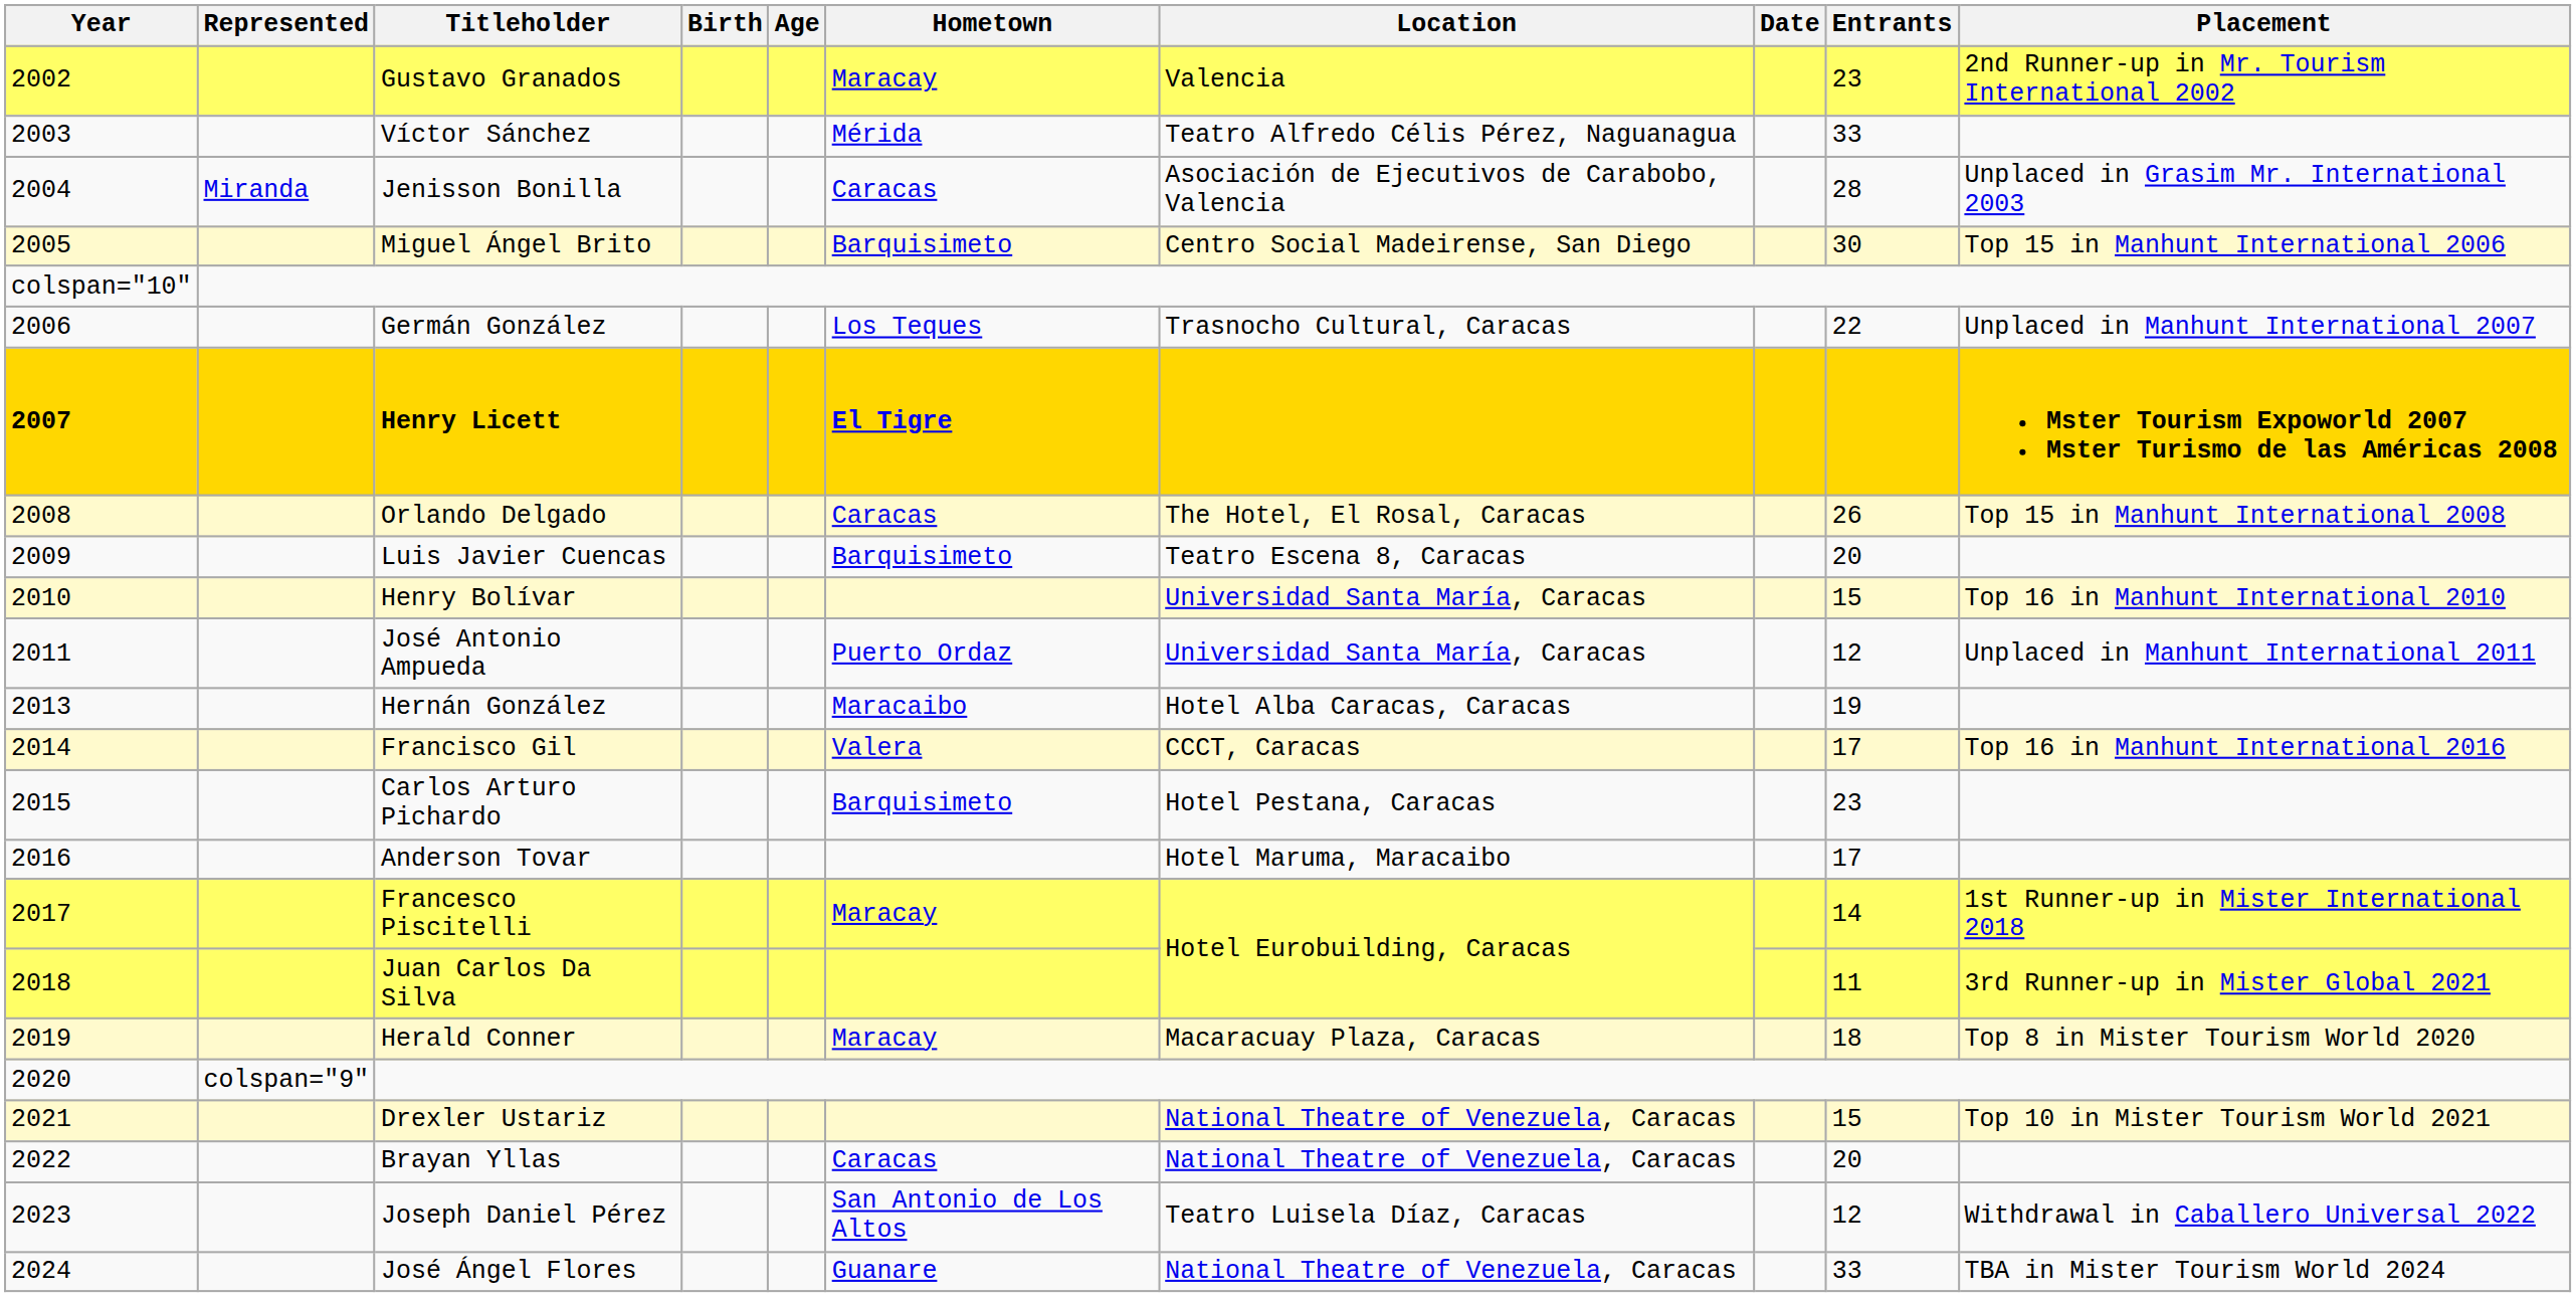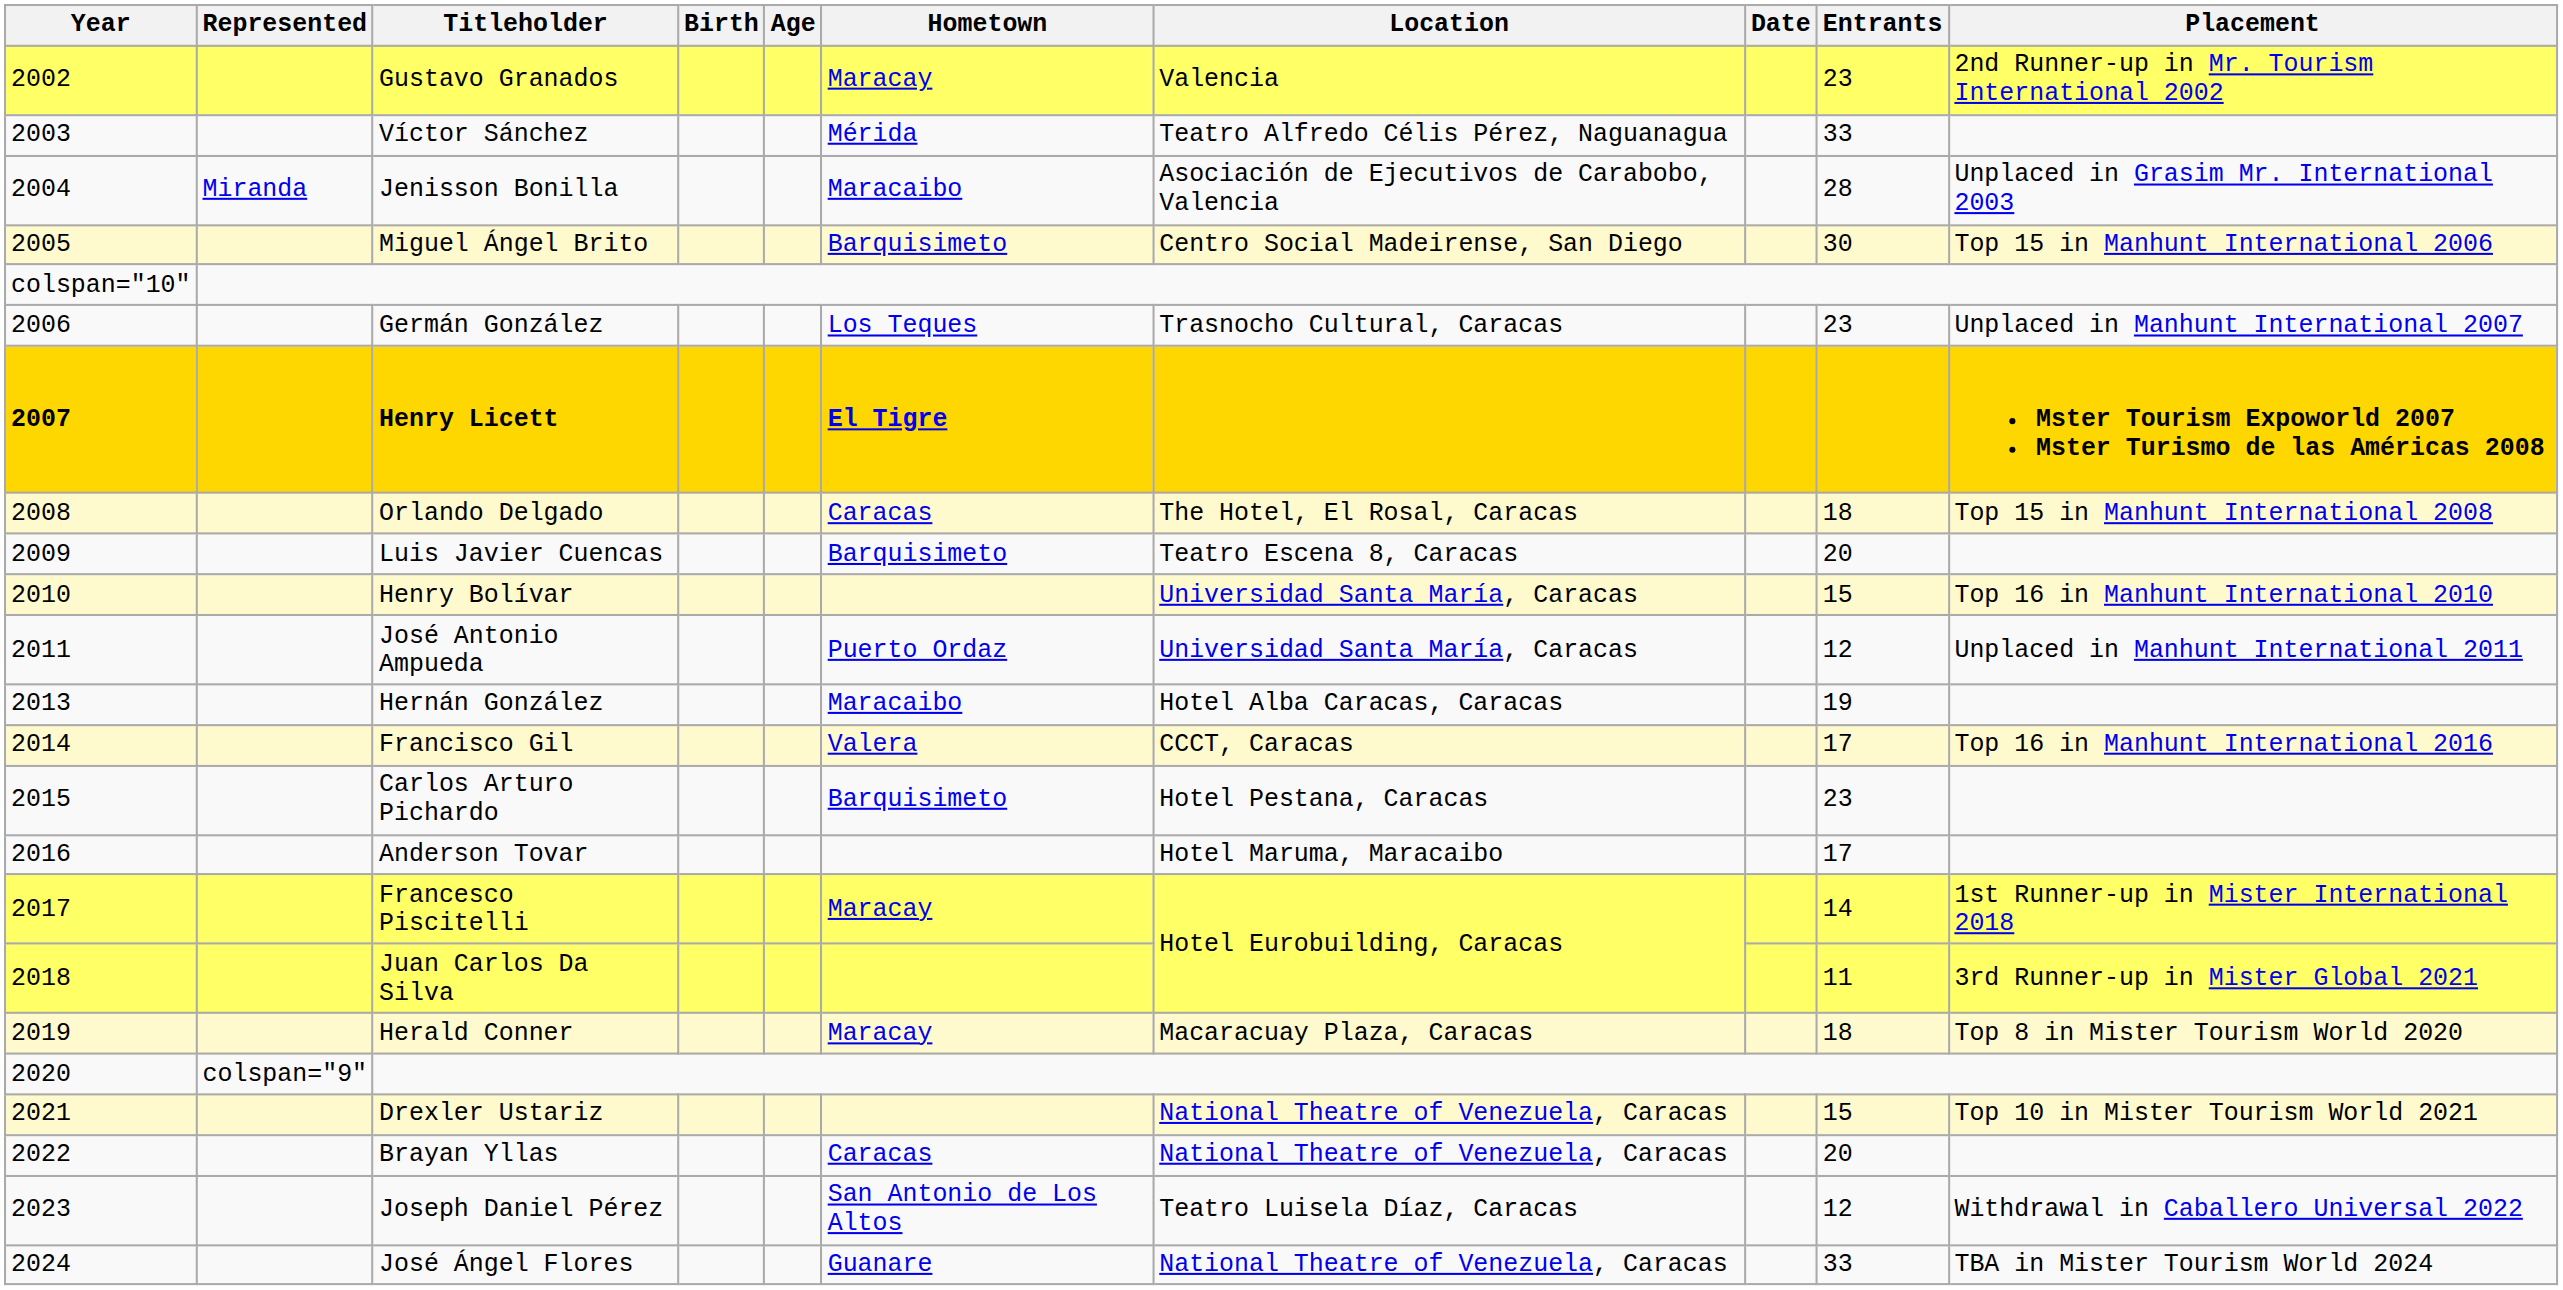Jenisson Bonilla | Hometown: Caracas -> Maracaibo
Germán González | Entrants: 22 -> 23
Orlando Delgado | Entrants: 26 -> 18
